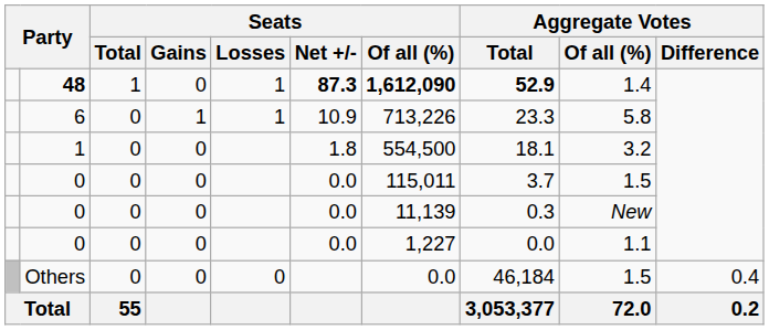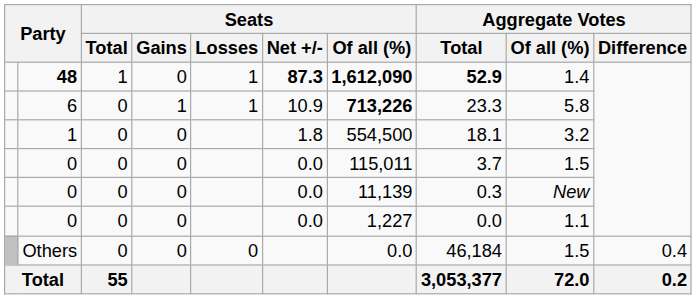6 | Seats / Of all (%): normal -> bold
